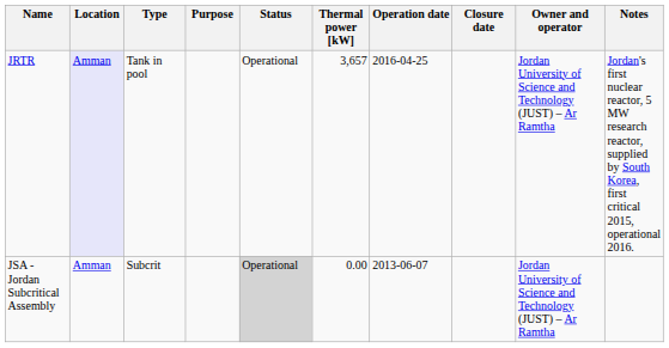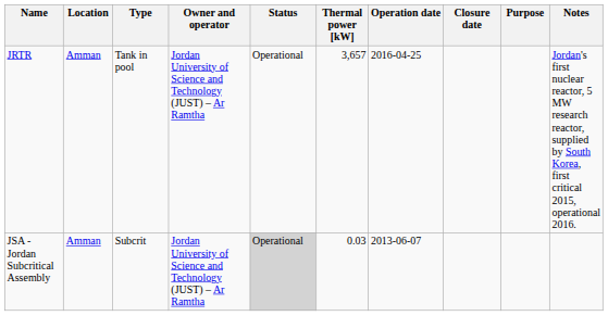columns swapped: Purpose <-> Owner and operator
JRTR | Location: lavender background -> no background
JSA - Jordan Subcritical Assembly | Thermal power [kW]: 0.00 -> 0.03
